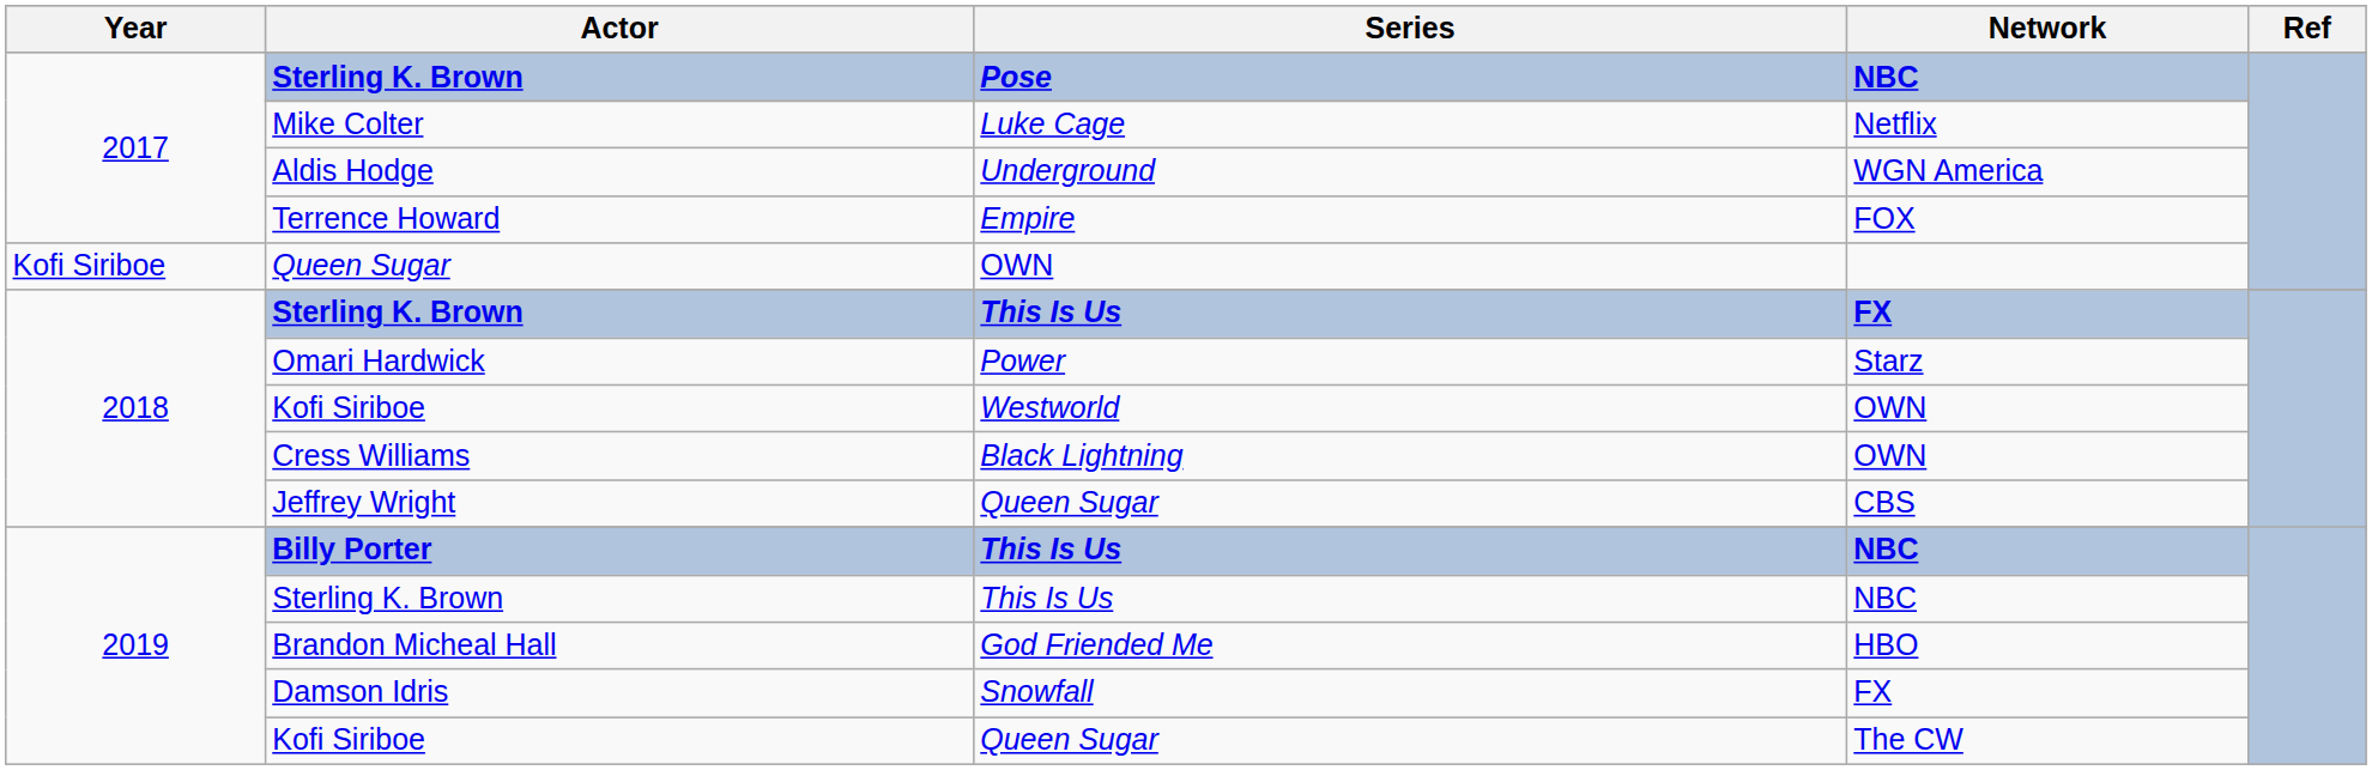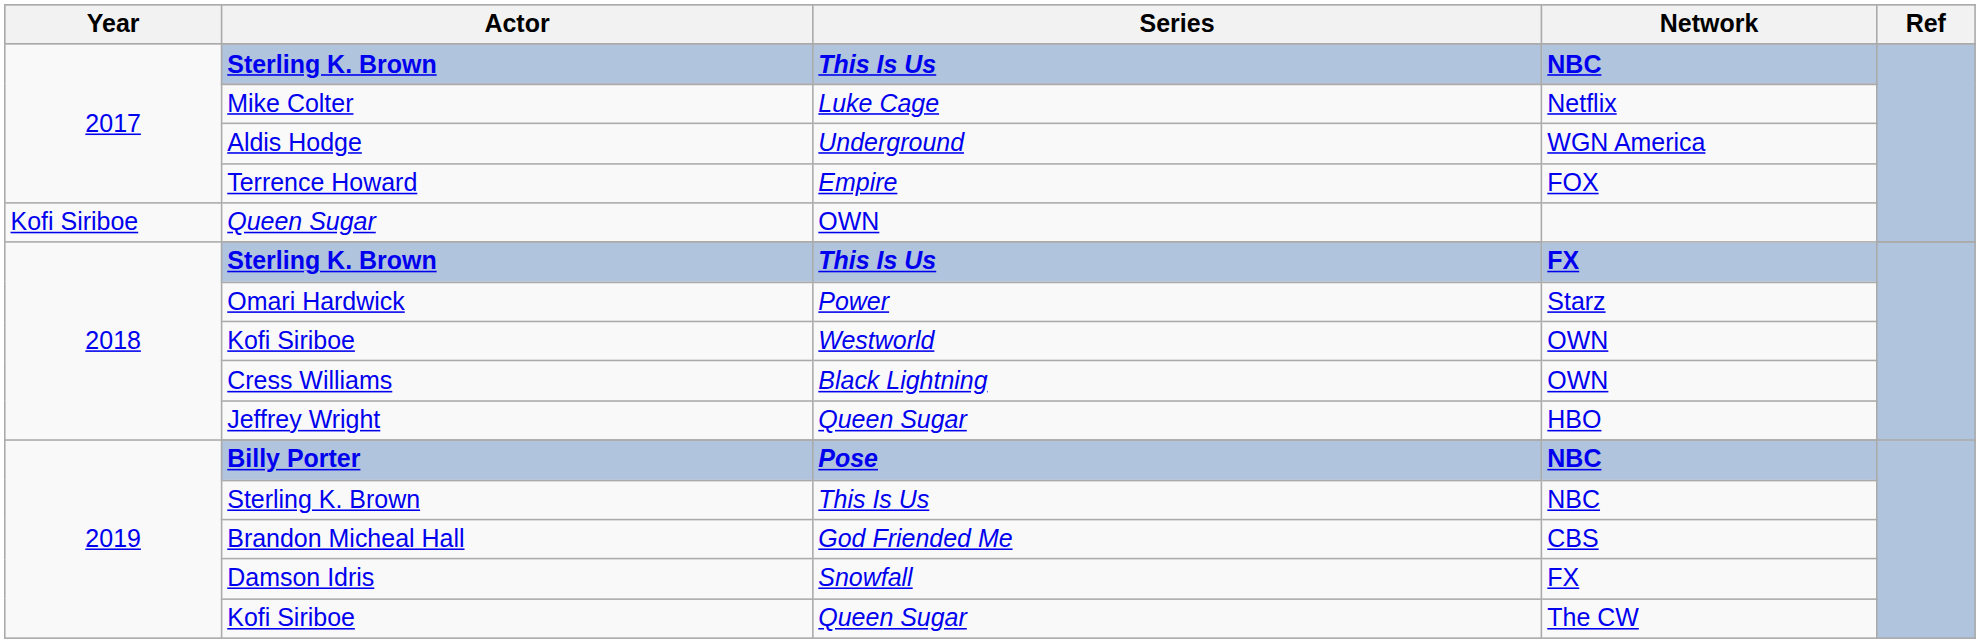2017 / Sterling K. Brown | Series: Pose -> This Is Us
Jeffrey Wright | Network: CBS -> HBO
Billy Porter | Series: This Is Us -> Pose
Brandon Micheal Hall | Network: HBO -> CBS
